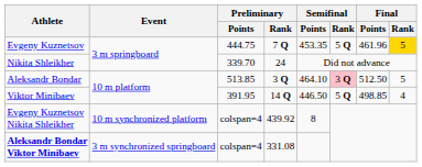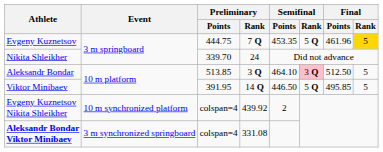Viktor Minibaev | Final / Points: 498.85 -> 495.85
Viktor Minibaev | Final / Rank: 4 -> 5
Evgeny Kuznetsov Nikita Shleikher | Semifinal / Points: 8 -> 2
